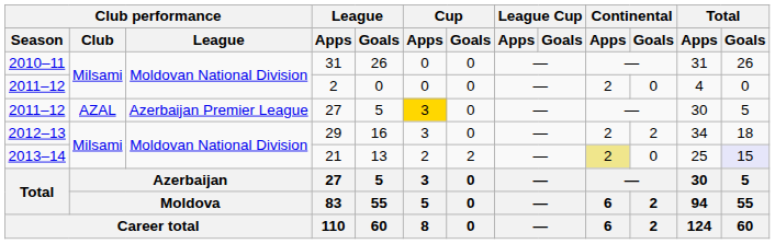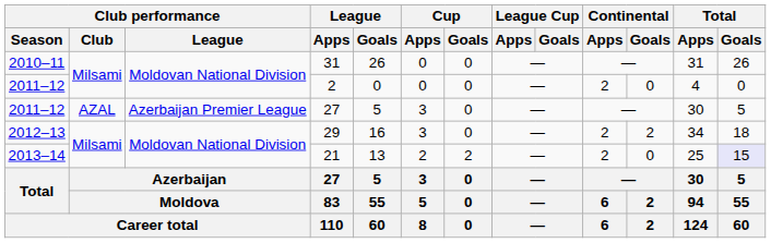2011–12 / 27 | Cup / Apps: gold background -> no background
21 | Continental / Apps: khaki background -> no background
